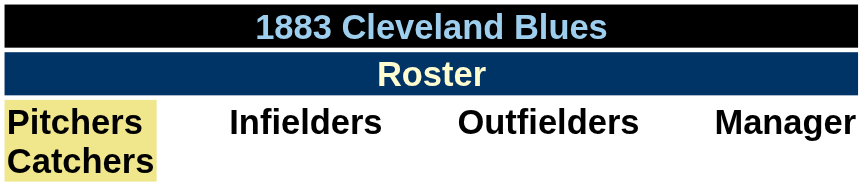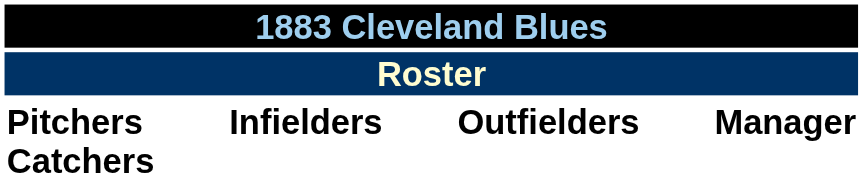Pitchers Catchers | column 1: khaki background -> no background
